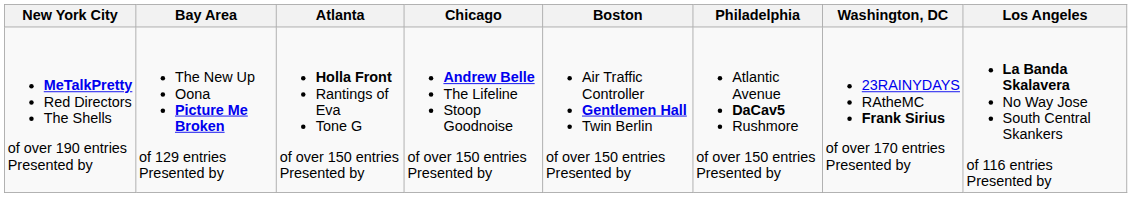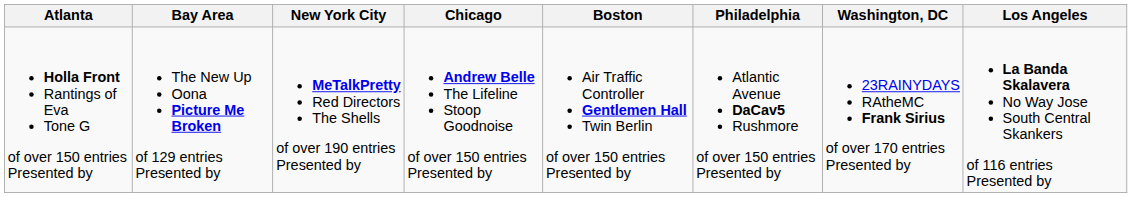columns swapped: New York City <-> Atlanta
